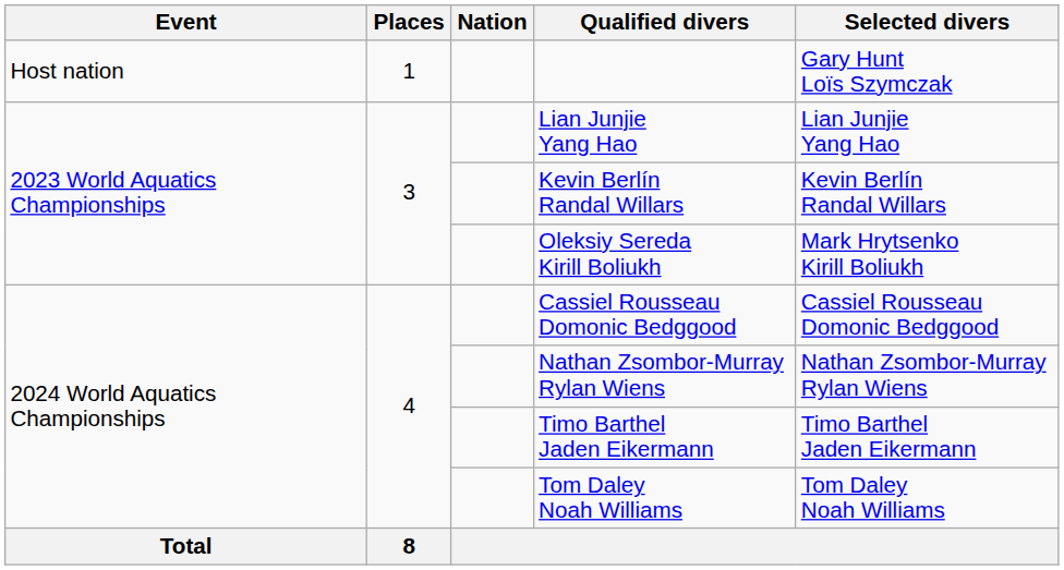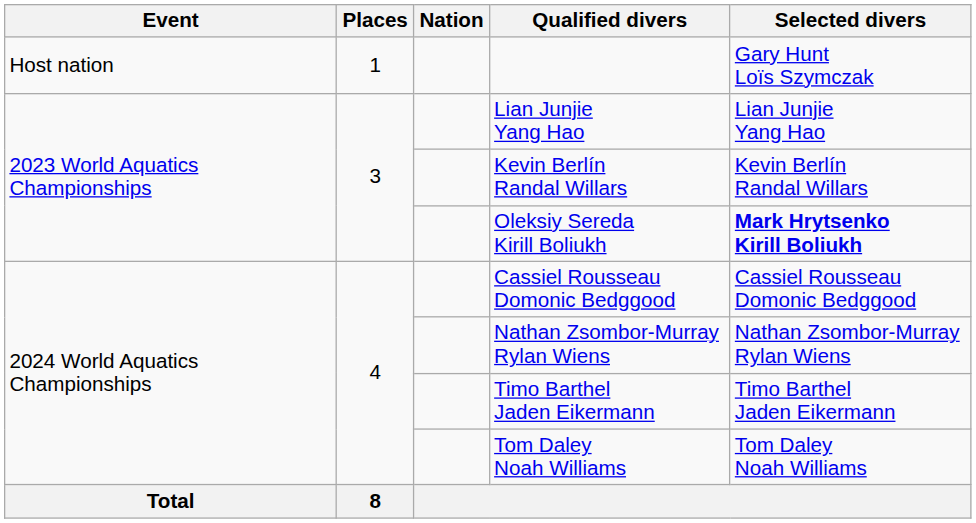Oleksiy Sereda Kirill Boliukh | Selected divers: normal -> bold
